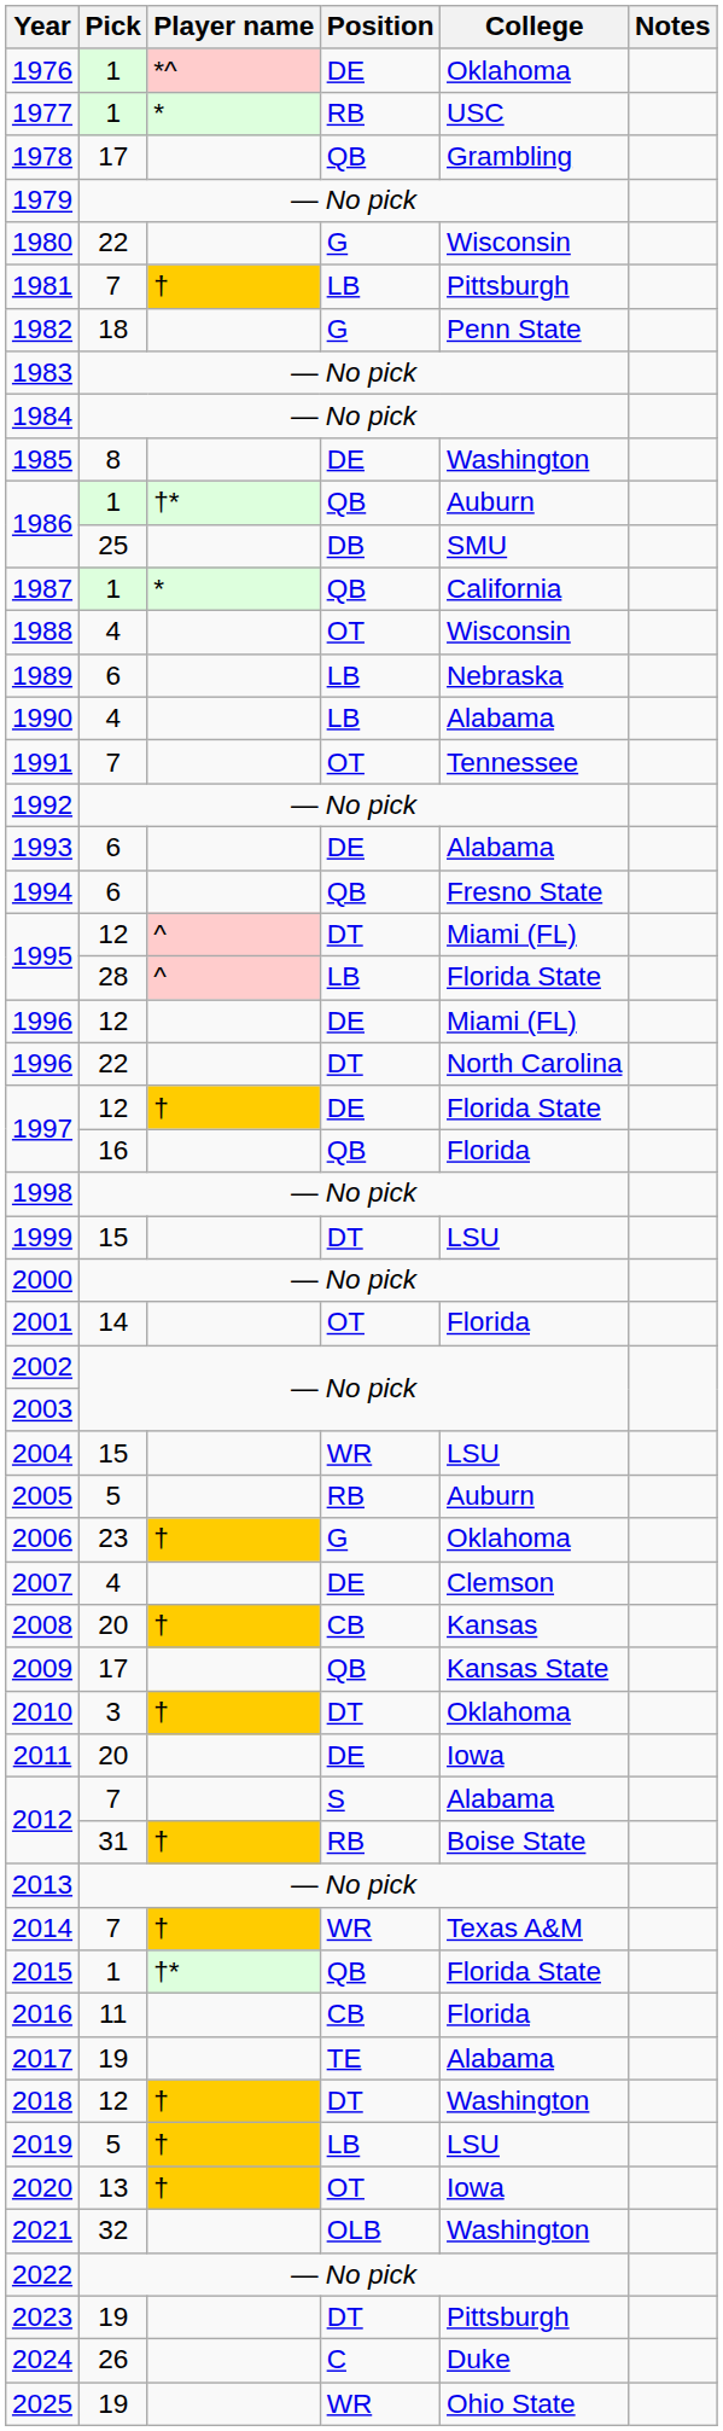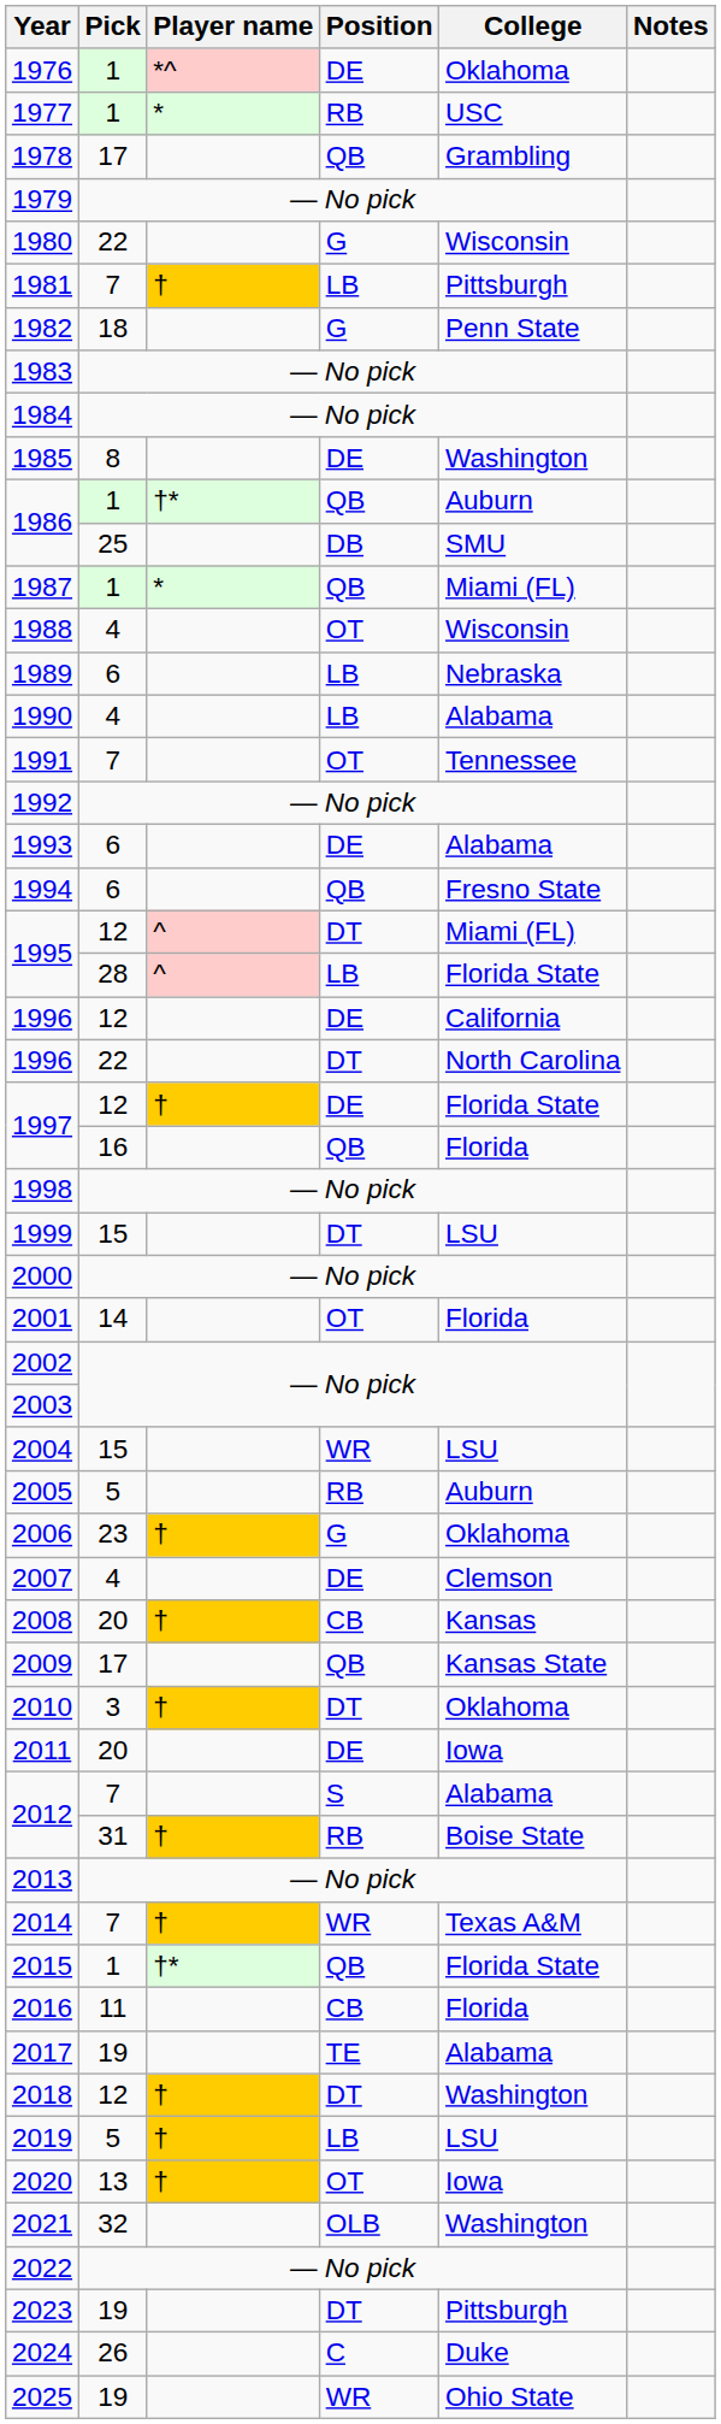1987 | College: California -> Miami (FL)
1996 / 12 | College: Miami (FL) -> California
